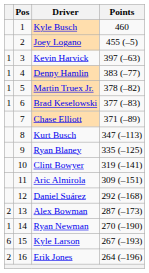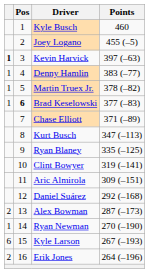Kevin Harvick | column 1: normal -> bold
Brad Keselowski | Pos: normal -> bold
